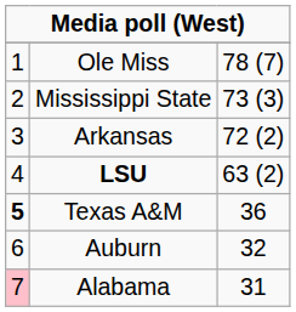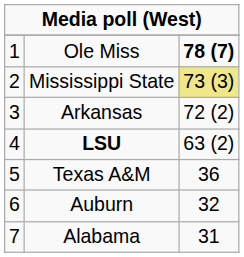Ole Miss | column 3: normal -> bold
Mississippi State | column 3: no background -> khaki background
Texas A&M | column 1: bold -> normal
Alabama | column 1: pink background -> no background
